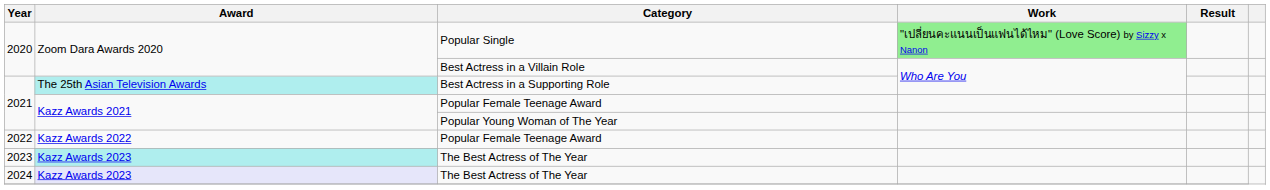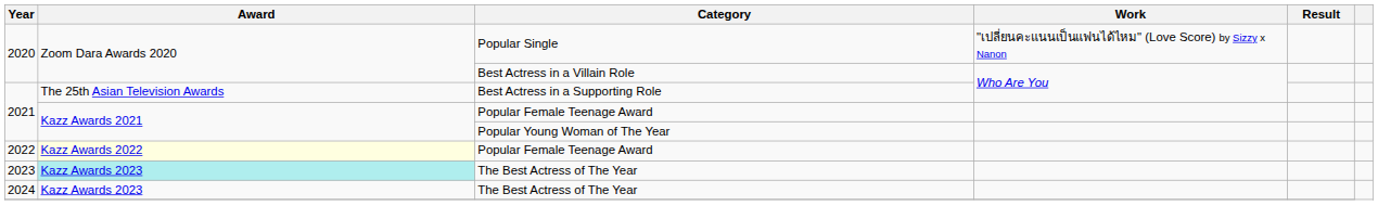Popular Single | Work: lightgreen background -> no background
Best Actress in a Supporting Role | Award: paleturquoise background -> no background
2022 / Popular Female Teenage Award | Award: no background -> lightyellow background
2024 / The Best Actress of The Year | Award: lavender background -> no background
